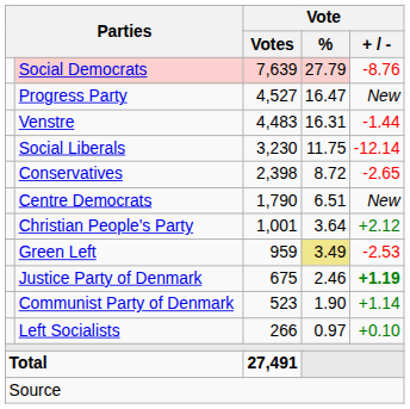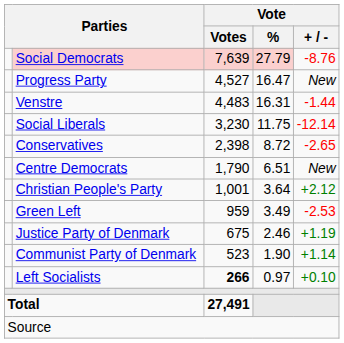Green Left | Vote / %: khaki background -> no background
Justice Party of Denmark | Vote / + / -: bold -> normal
Left Socialists | Vote / Votes: normal -> bold
